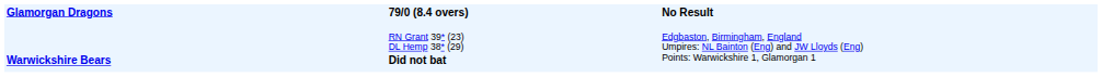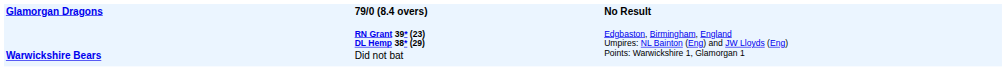RN Grant 39* (23) DL Hemp 38* (29) | 79/0 (8.4 overs): normal -> bold
Did not bat | 79/0 (8.4 overs): bold -> normal
